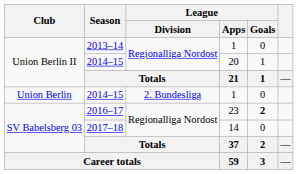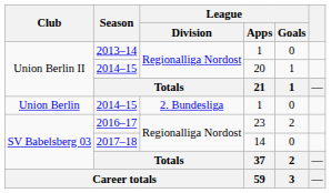2016–17 | League / Goals: bold -> normal
